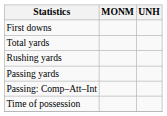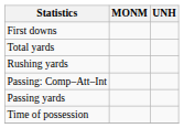rows swapped: Passing yards <-> Passing: Comp–Att–Int
